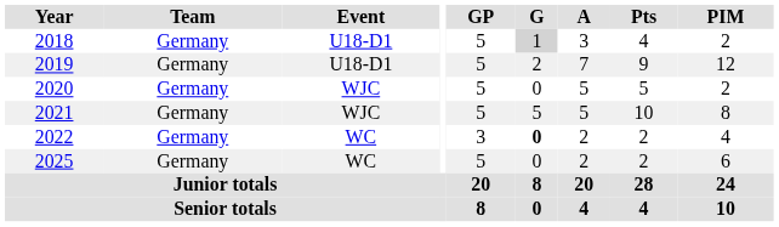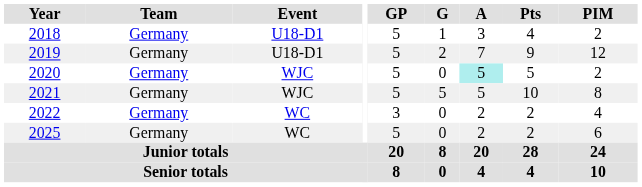2018 | G: lightgrey background -> no background
2020 | A: no background -> paleturquoise background
2022 | G: bold -> normal
